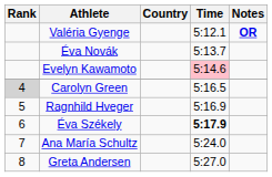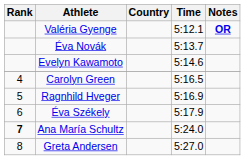Evelyn Kawamoto | Time: pink background -> no background
Carolyn Green | Rank: lightgrey background -> no background
Éva Székely | Time: bold -> normal
Ana María Schultz | Rank: normal -> bold
